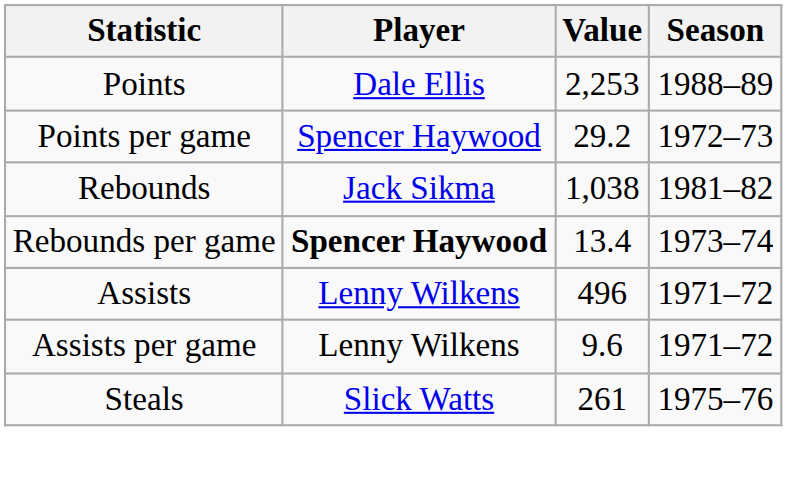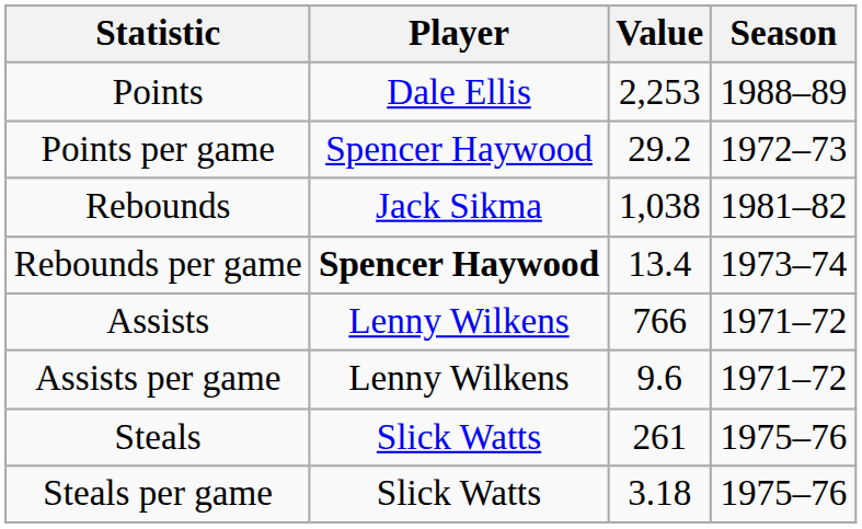Assists | Value: 496 -> 766
+ row: Steals per game | Slick Watts | 3.18 | 1975–76
